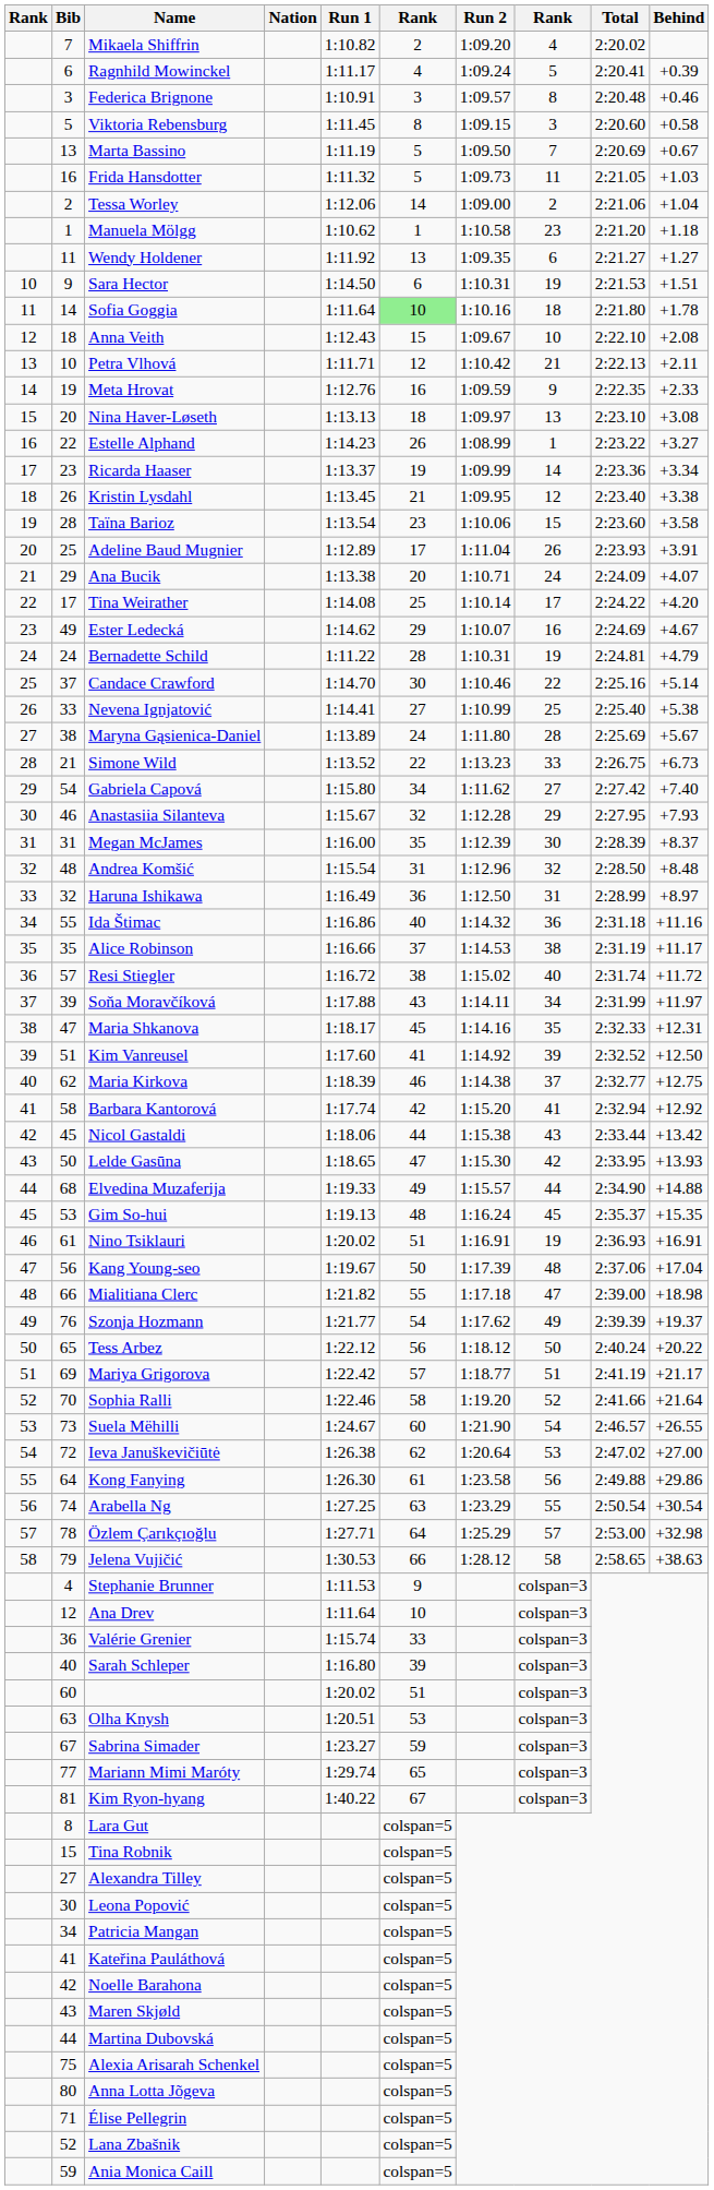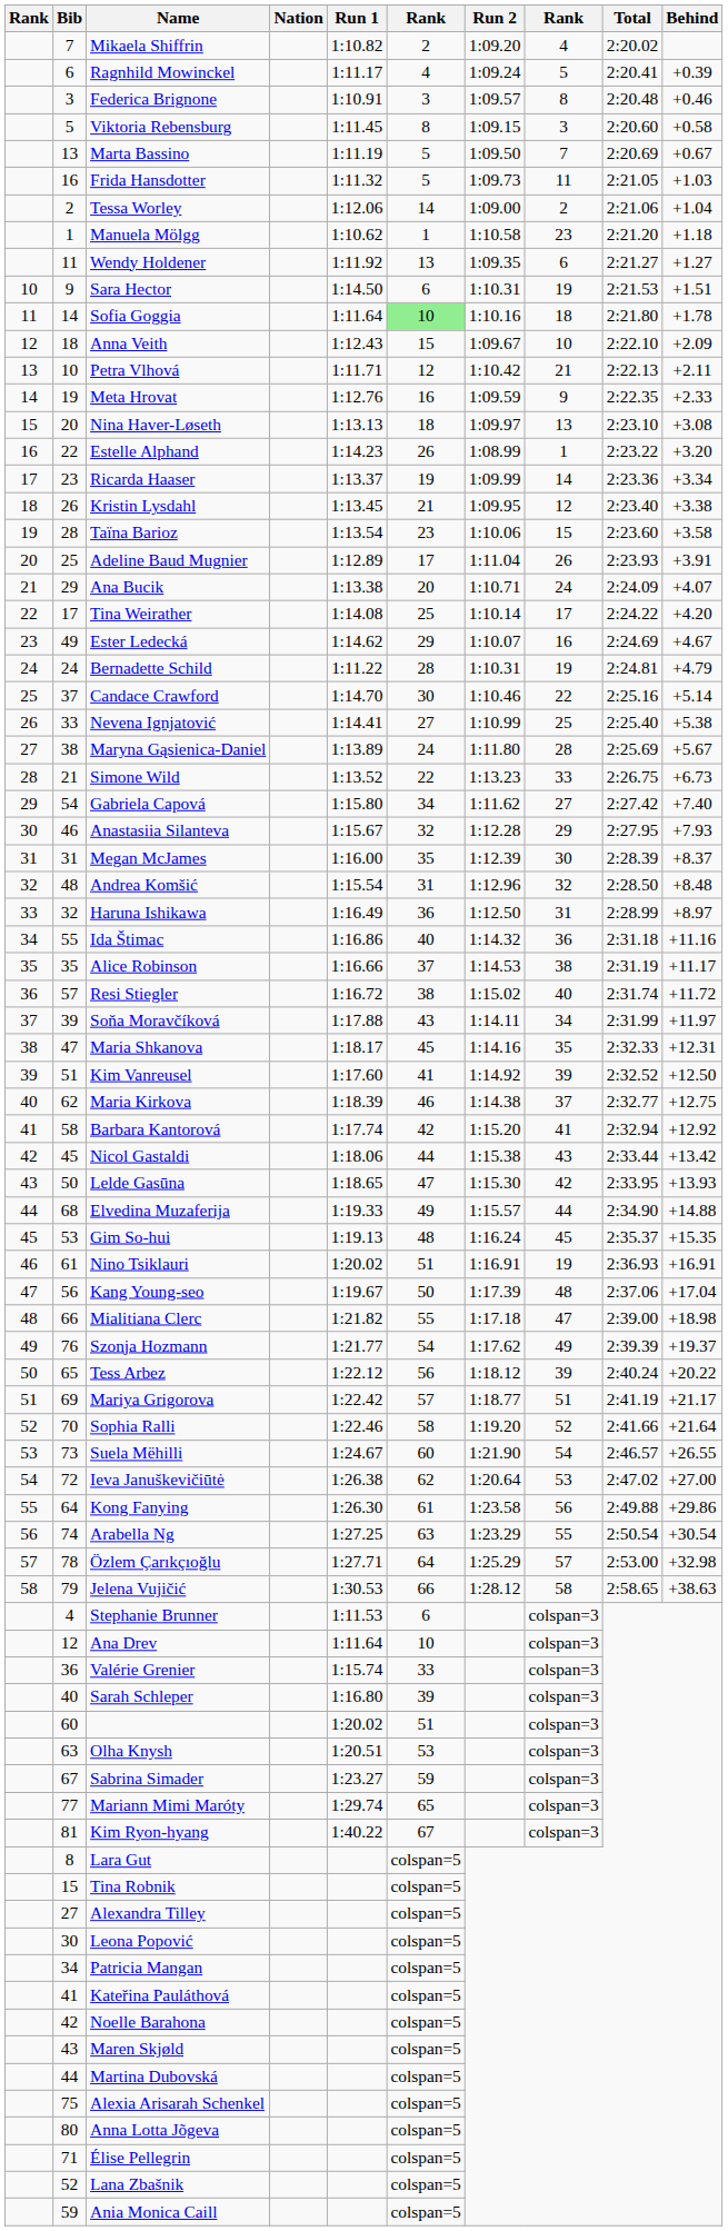Anna Veith | Behind: +2.08 -> +2.09
Estelle Alphand | Behind: +3.27 -> +3.20
Tess Arbez | column 8: 50 -> 39
Stephanie Brunner | column 6: 9 -> 6
